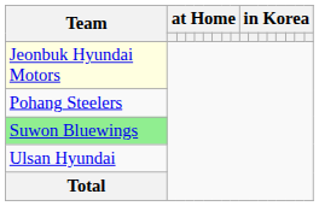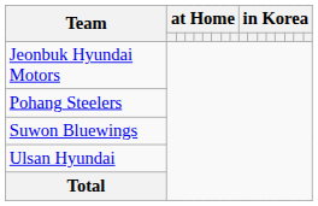Jeonbuk Hyundai Motors | Team: lightyellow background -> no background
Suwon Bluewings | Team: lightgreen background -> no background
